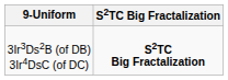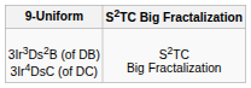3Ir3Ds2B (of DB) 3Ir4DsC (of DC) | S2TC Big Fractalization: bold -> normal
